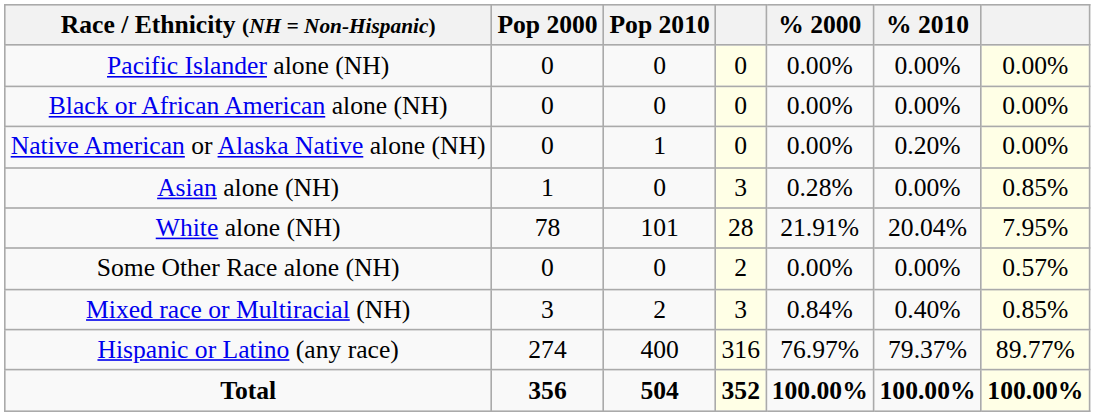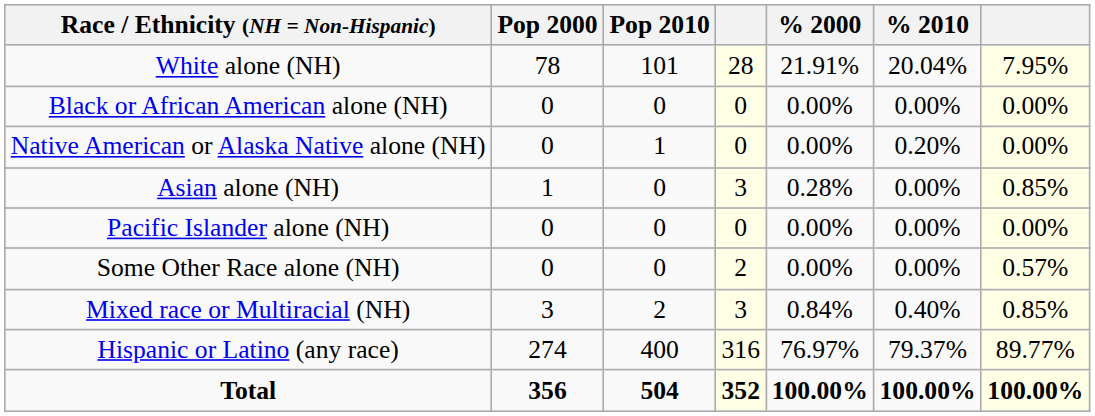rows swapped: White alone (NH) <-> Pacific Islander alone (NH)
